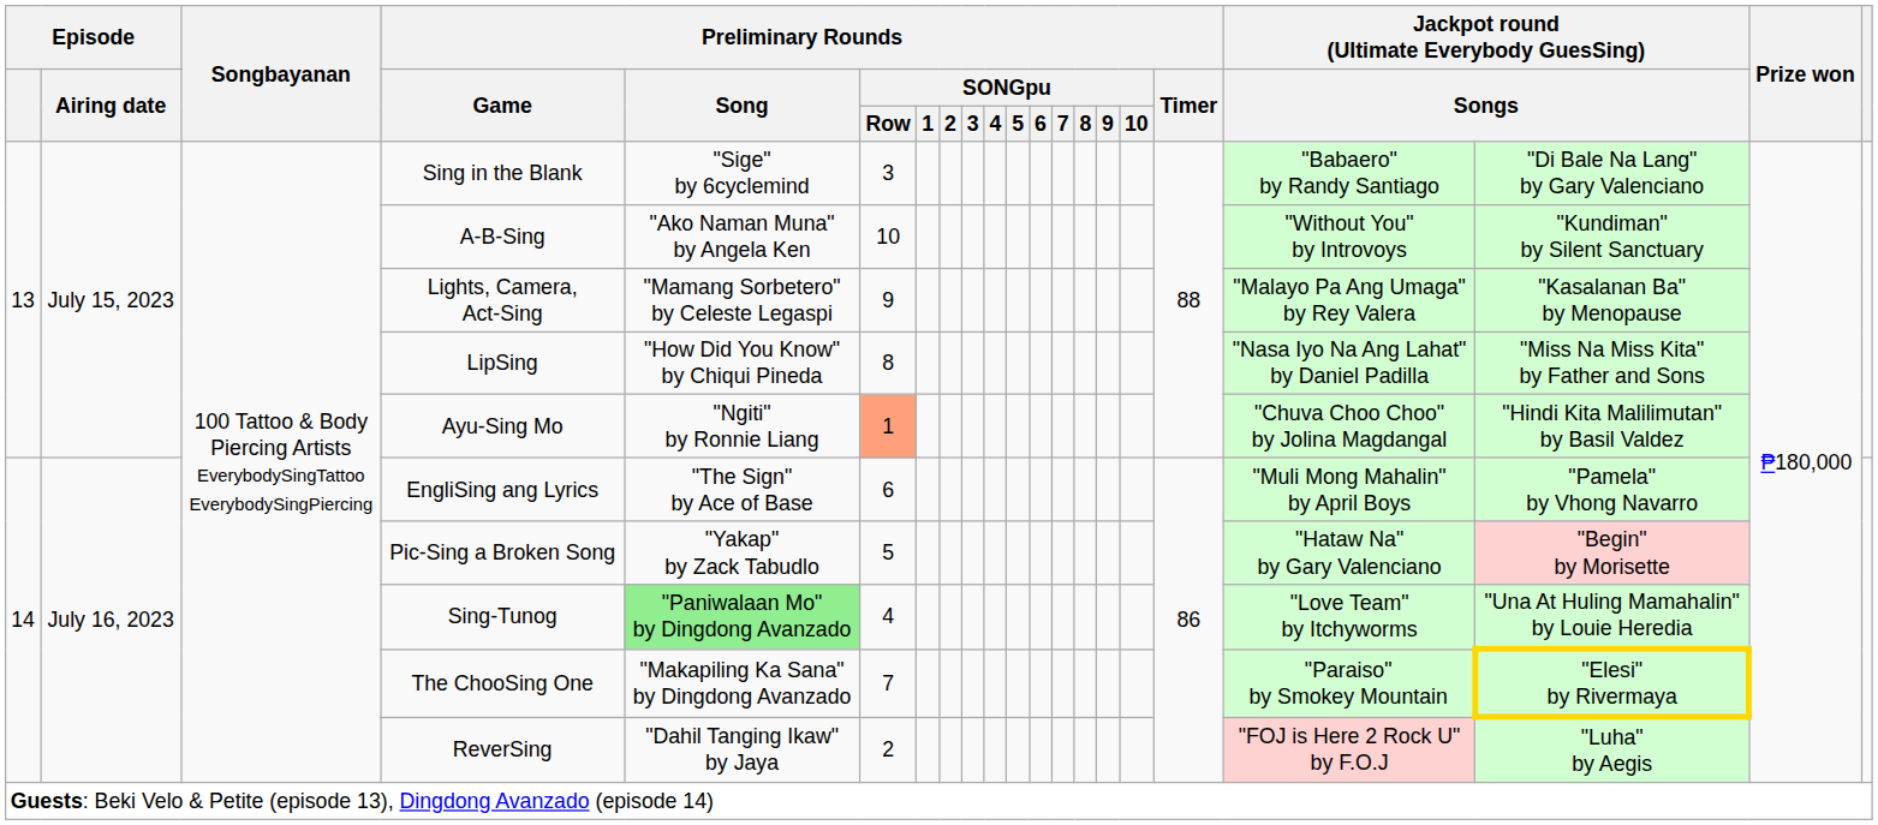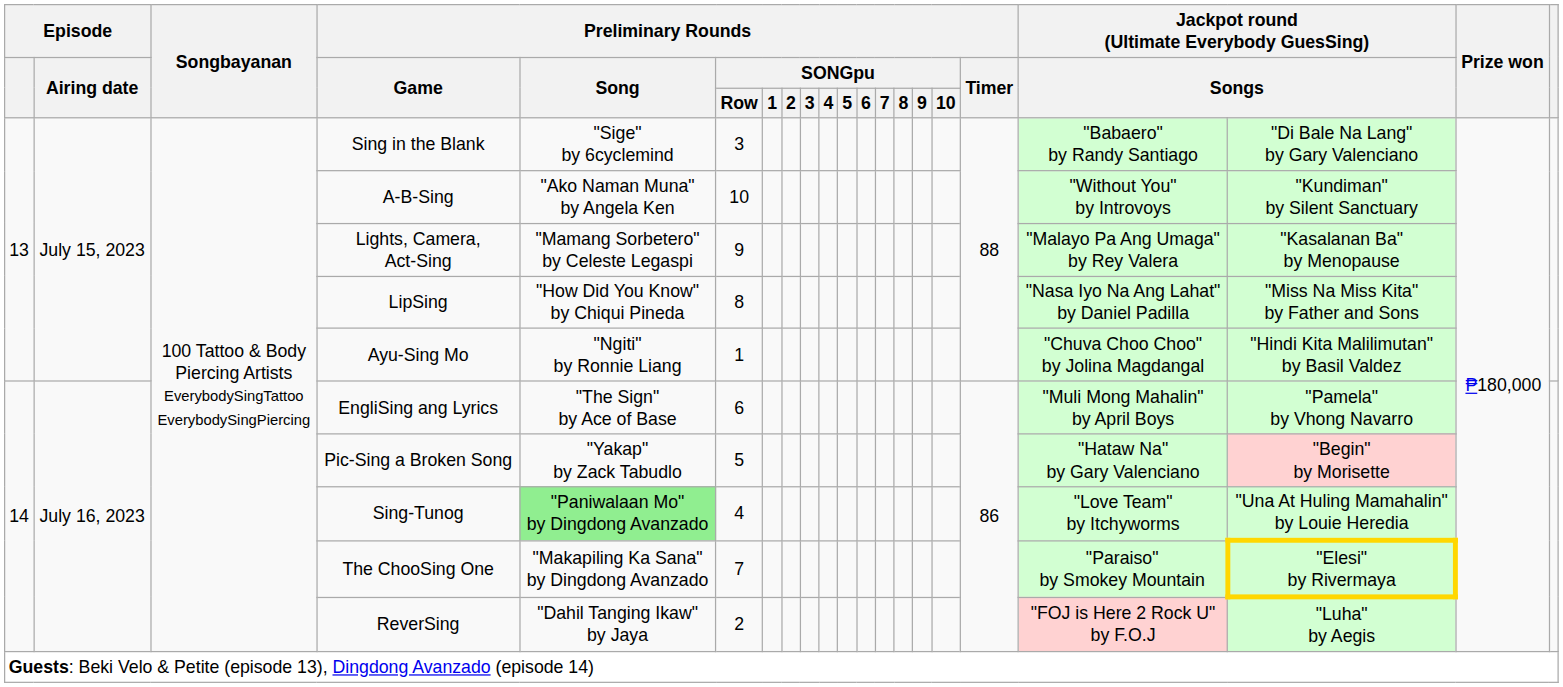Ayu-Sing Mo | Preliminary Rounds / SONGpu / Row: lightsalmon background -> no background
